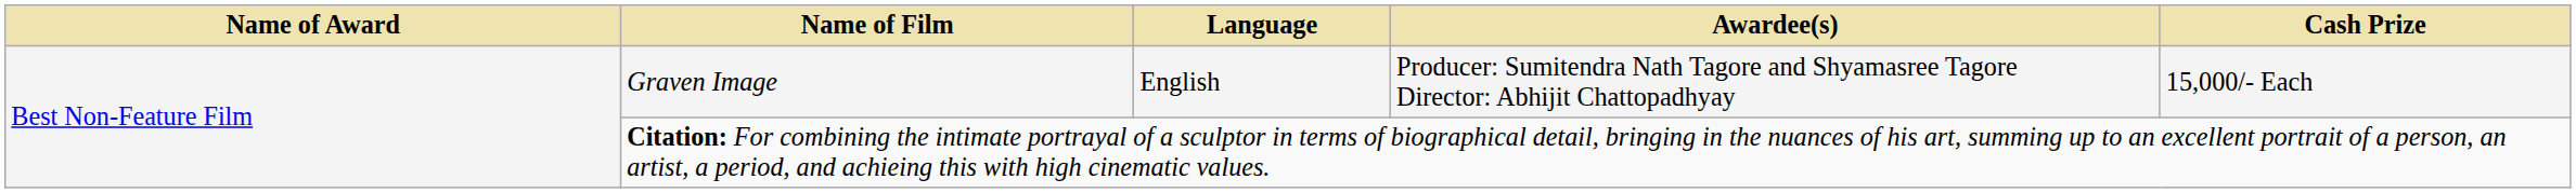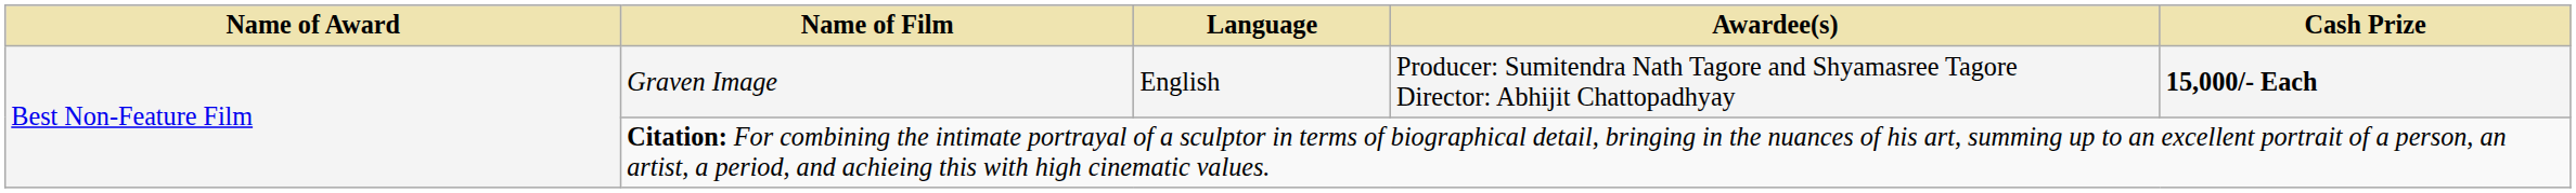Graven Image | Cash Prize: normal -> bold
